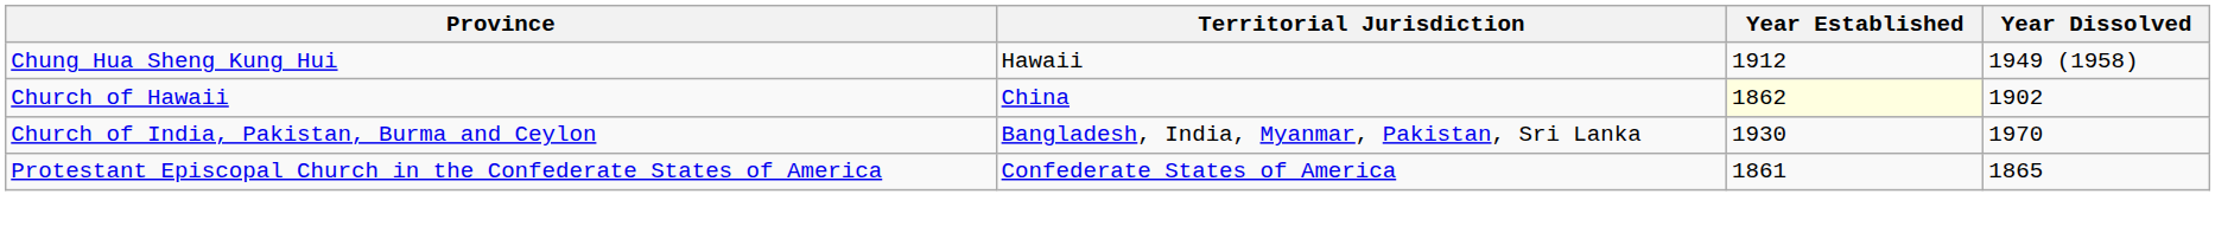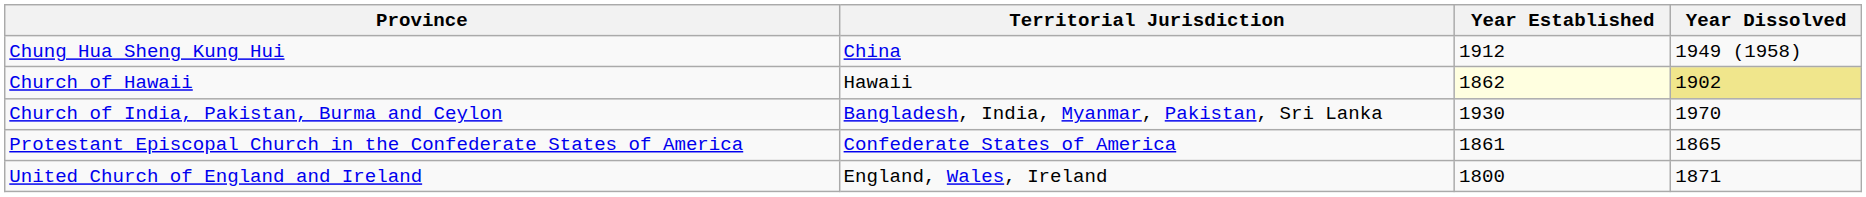Chung Hua Sheng Kung Hui | Territorial Jurisdiction: Hawaii -> China
Church of Hawaii | Territorial Jurisdiction: China -> Hawaii
Church of Hawaii | Year Dissolved: no background -> khaki background
+ row: United Church of England and Ireland | England, Wales, Ireland | 1800 | 1871
